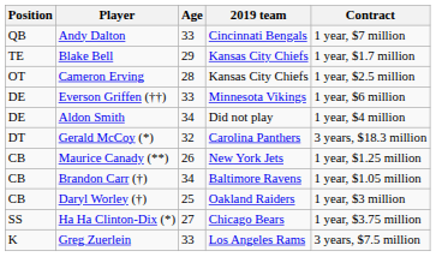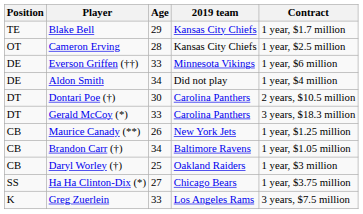- row: QB | Andy Dalton | 33 | Cincinnati Bengals | 1 year, $7 million
+ row: DT | Dontari Poe (†) | 30 | Carolina Panthers | 2 years, $10.5 million
Gerald McCoy (*) | Age: 32 -> 33
